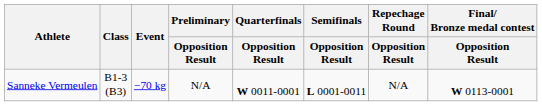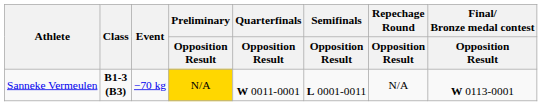Sanneke Vermeulen | Class: normal -> bold
Sanneke Vermeulen | Preliminary / Opposition Result: no background -> gold background
